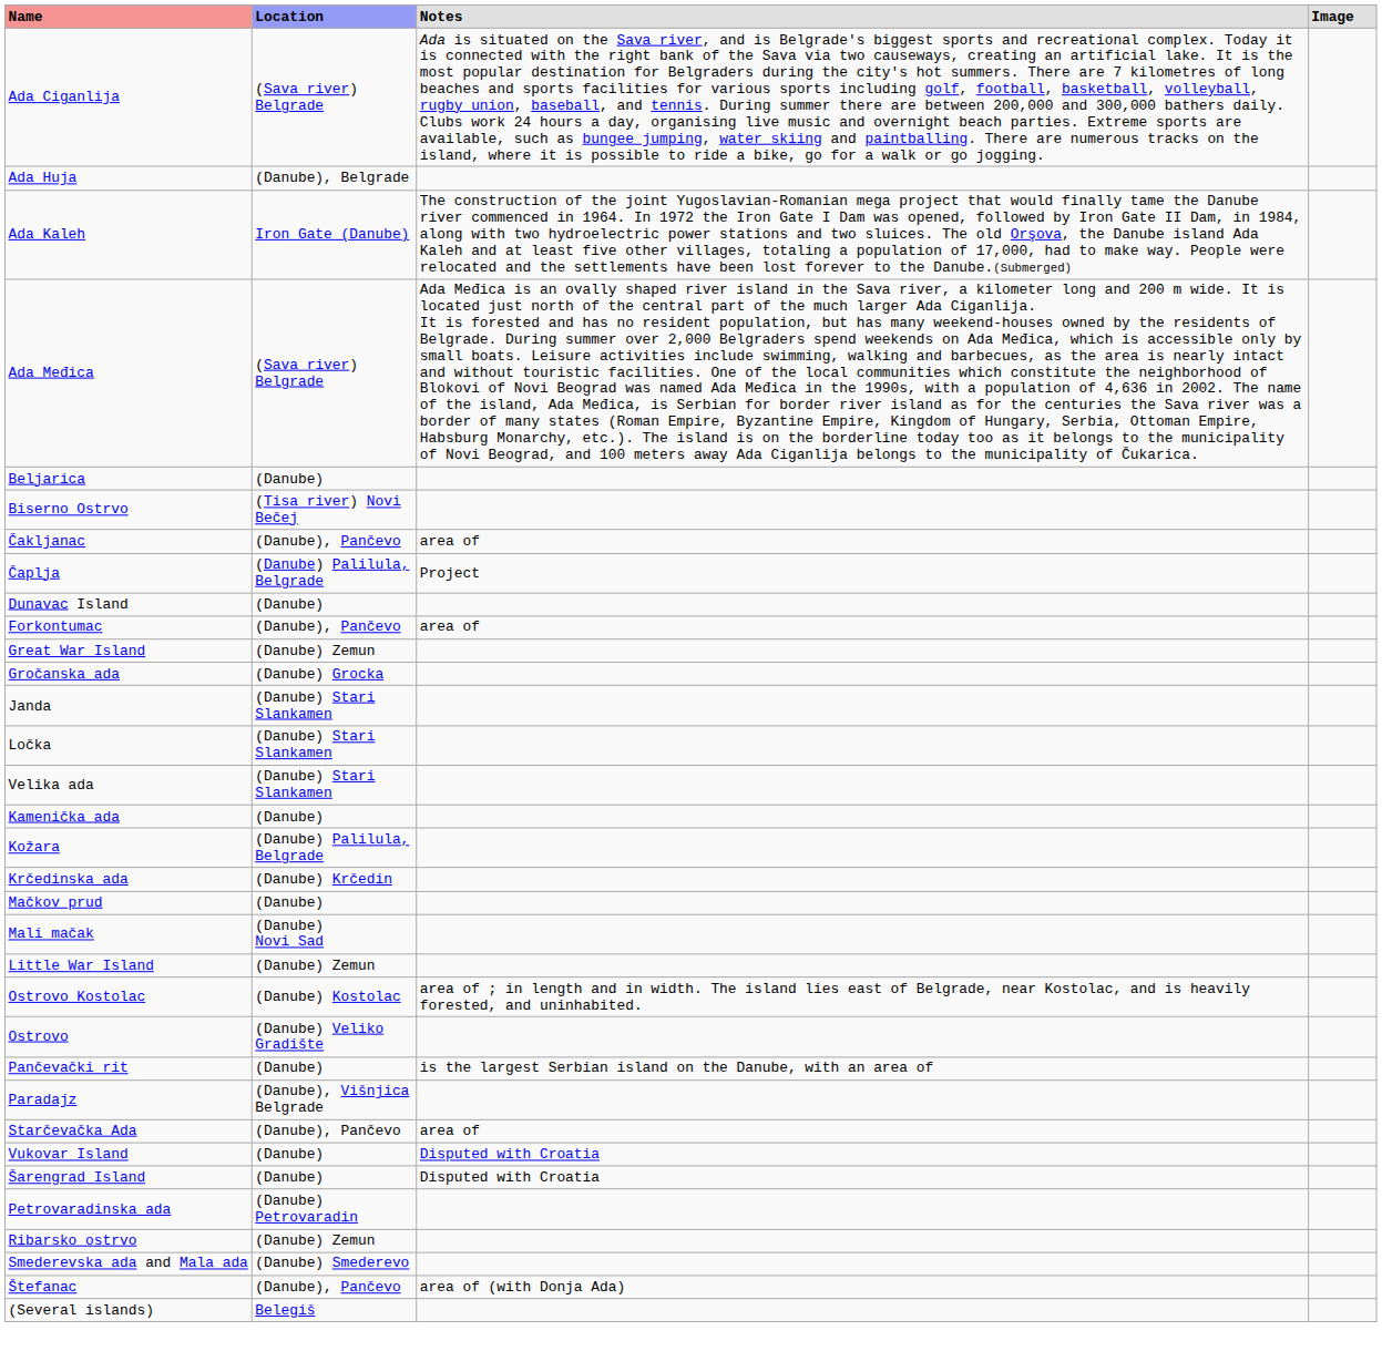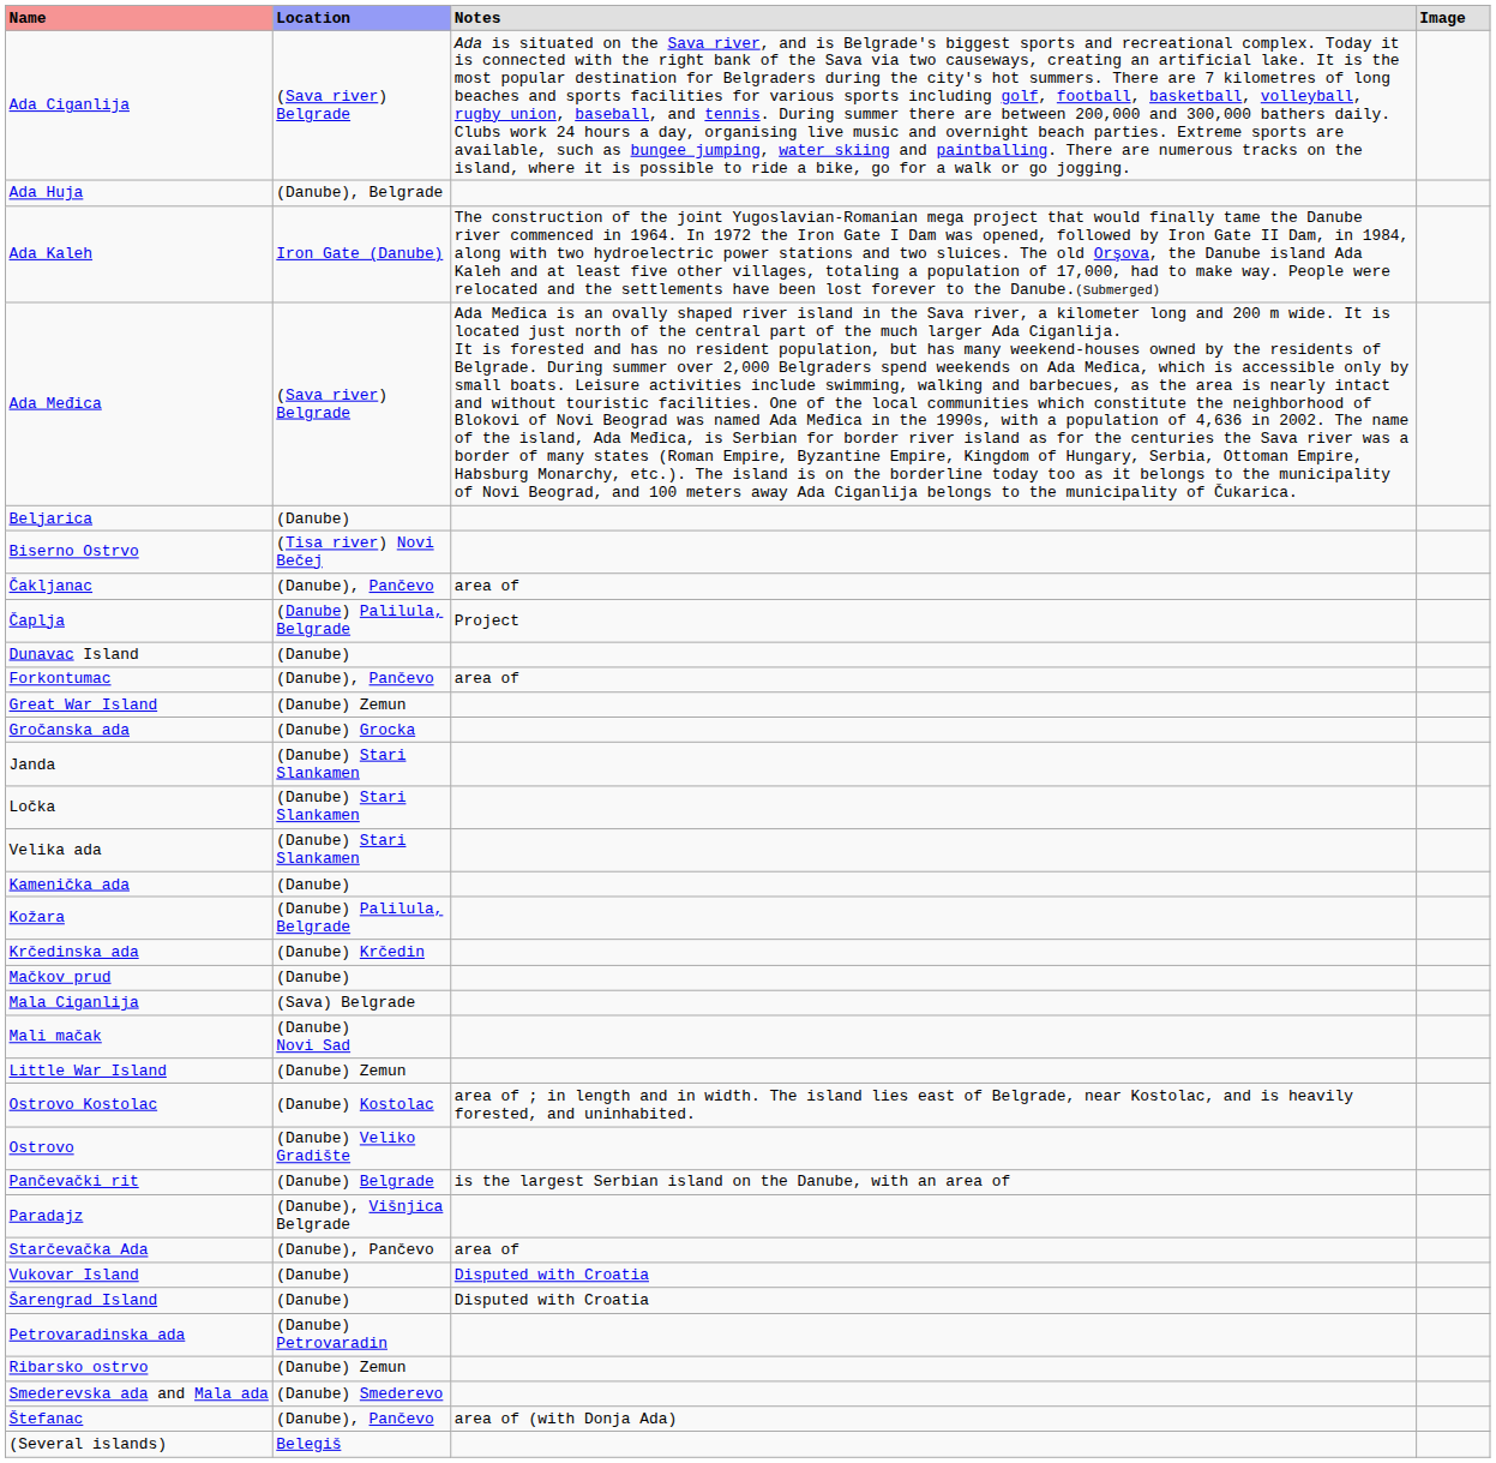+ row: Mala Ciganlija | (Sava) Belgrade
Pančevački rit | Location: (Danube) -> (Danube) Belgrade
